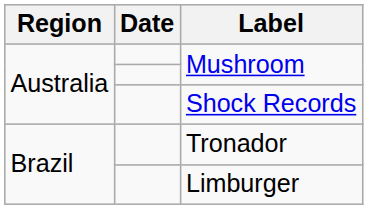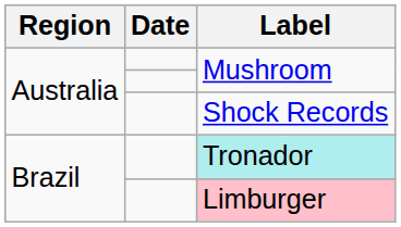Tronador | Label: no background -> paleturquoise background
Limburger | Label: no background -> pink background
